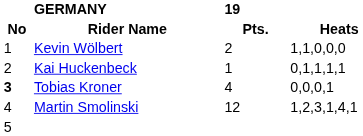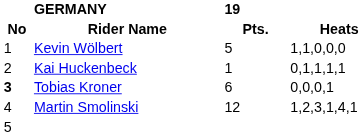Kevin Wölbert | 19 / Pts.: 2 -> 5
Tobias Kroner | 19 / Pts.: 4 -> 6
